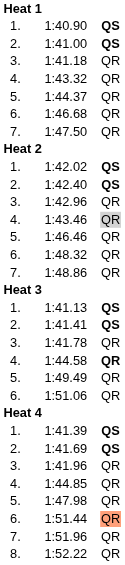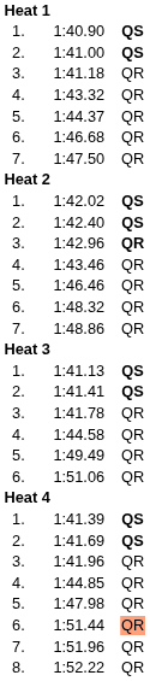1:42.96 | column 3: normal -> bold
1:43.46 | column 3: lightgrey background -> no background
1:44.58 | column 3: bold -> normal
